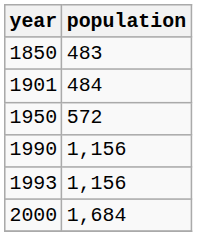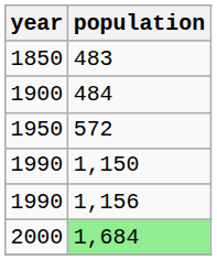row 3 | year: 1901 -> 1900
row 5 | population: 1,156 -> 1,150
row 6 | year: 1993 -> 1990
row 7 | population: no background -> lightgreen background
